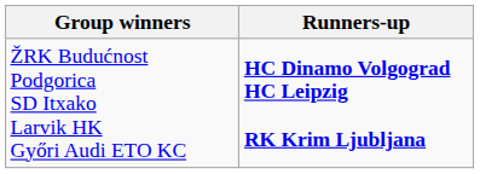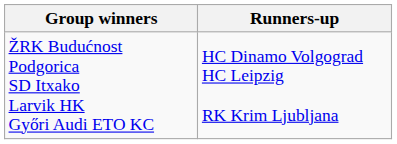row 2 | Runners-up: bold -> normal
